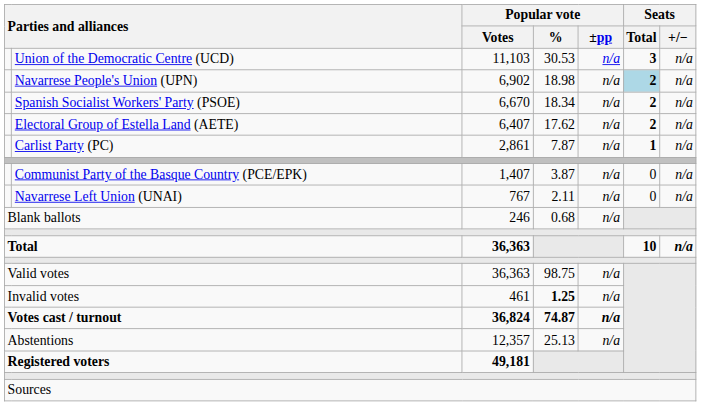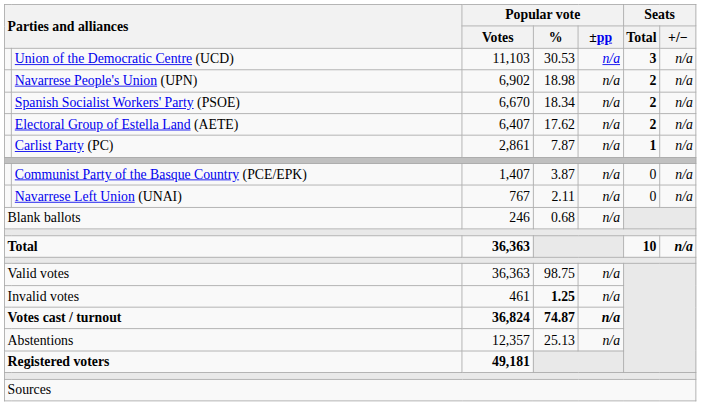Navarrese People's Union (UPN) | Seats / Total: lightblue background -> no background
